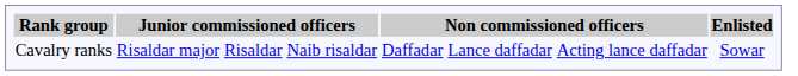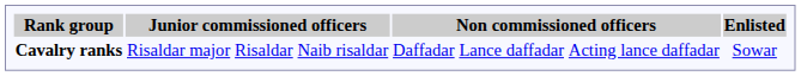Cavalry ranks | Rank group: normal -> bold
